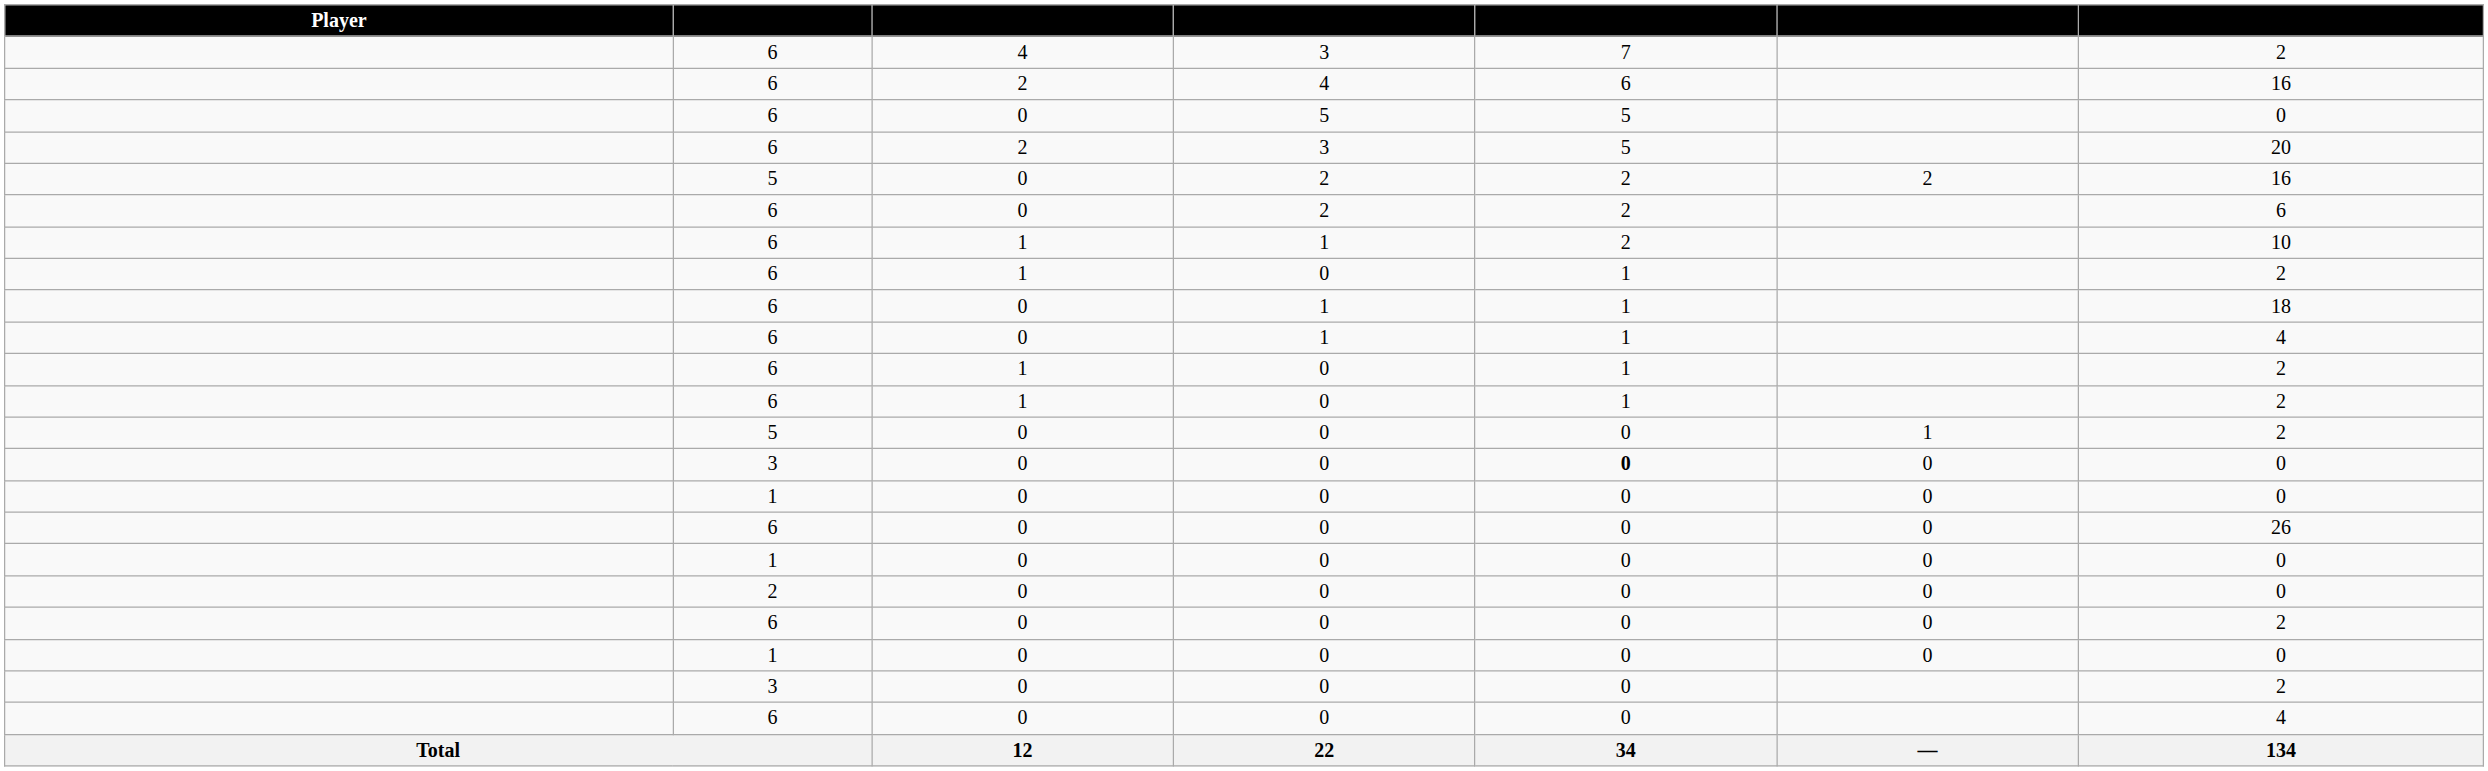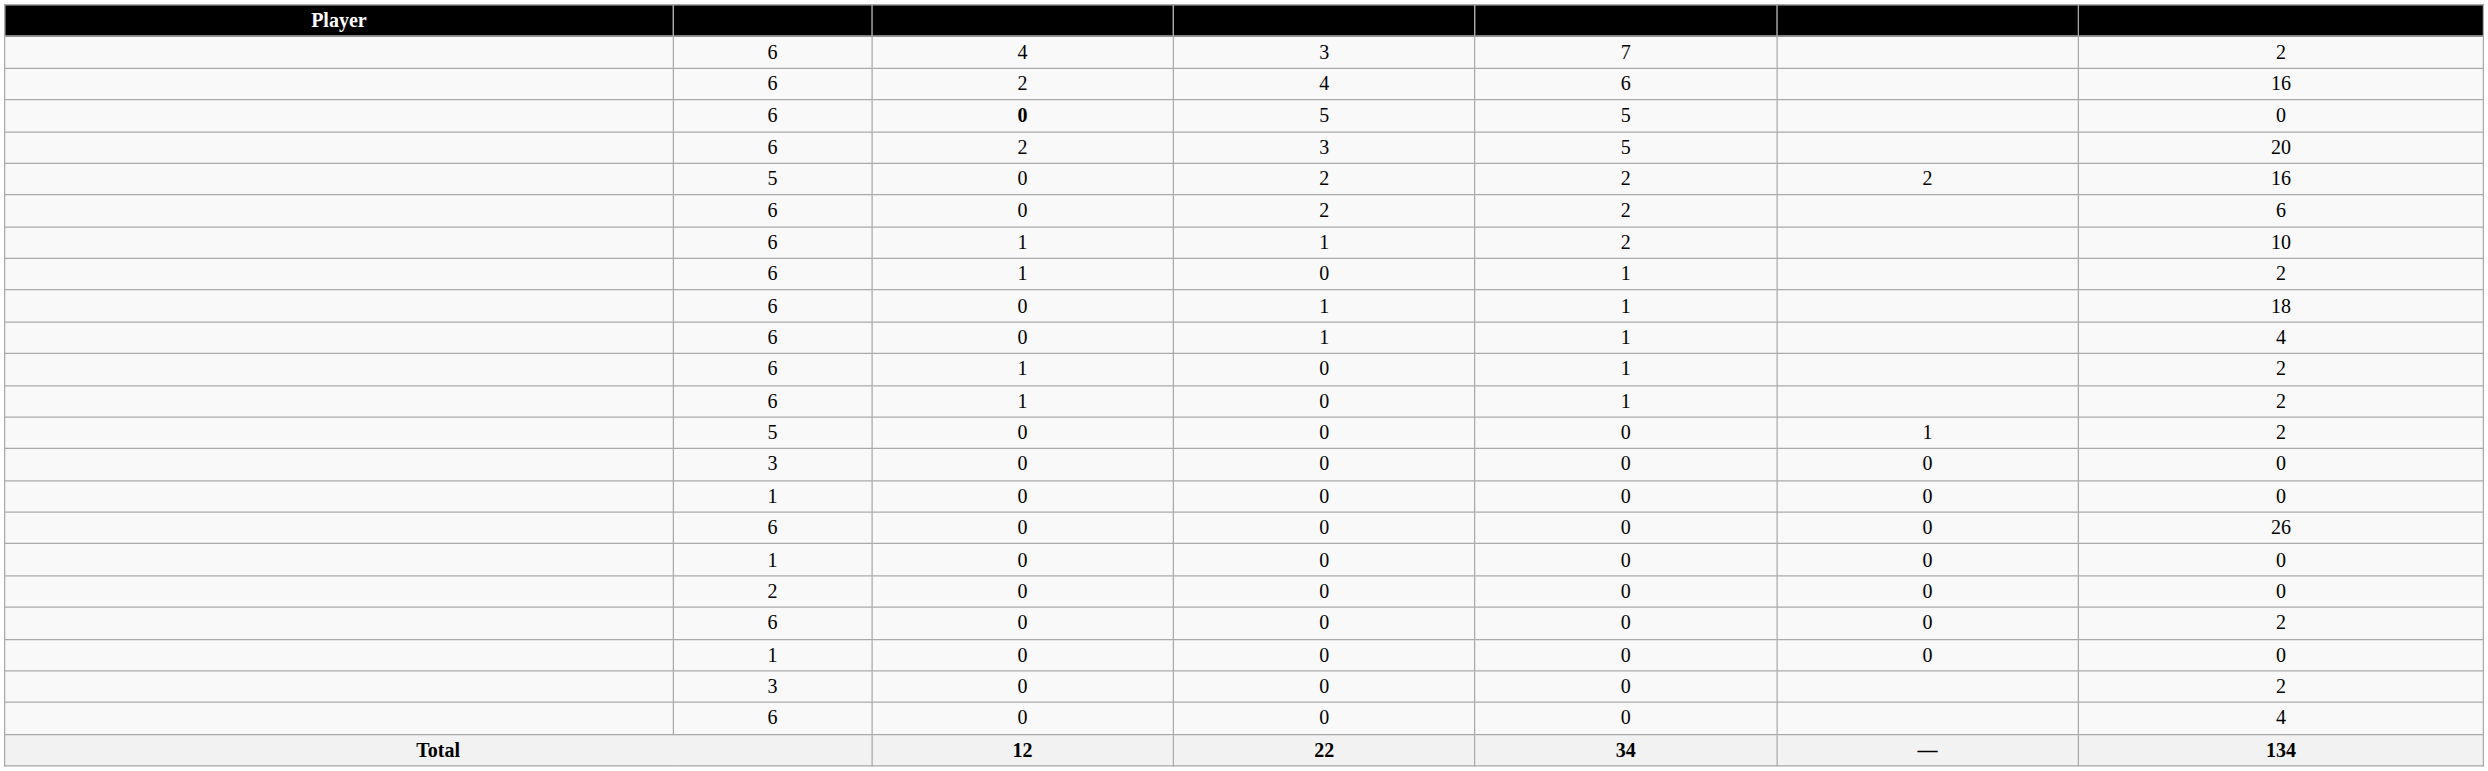row 4 | column 3: normal -> bold
row 15 | column 5: bold -> normal
